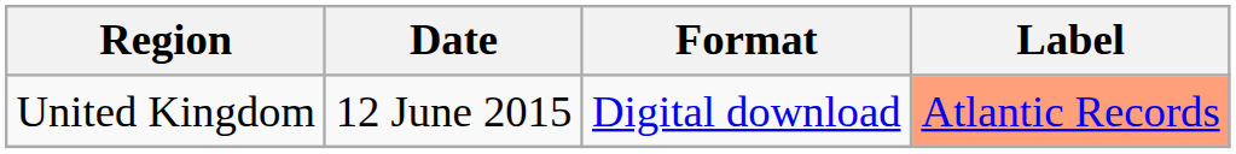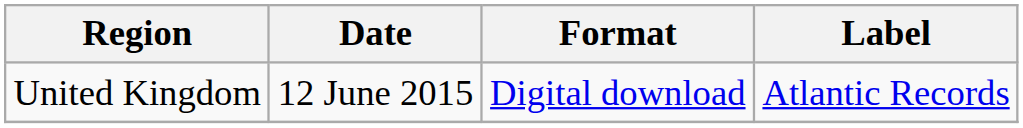United Kingdom | Label: lightsalmon background -> no background
